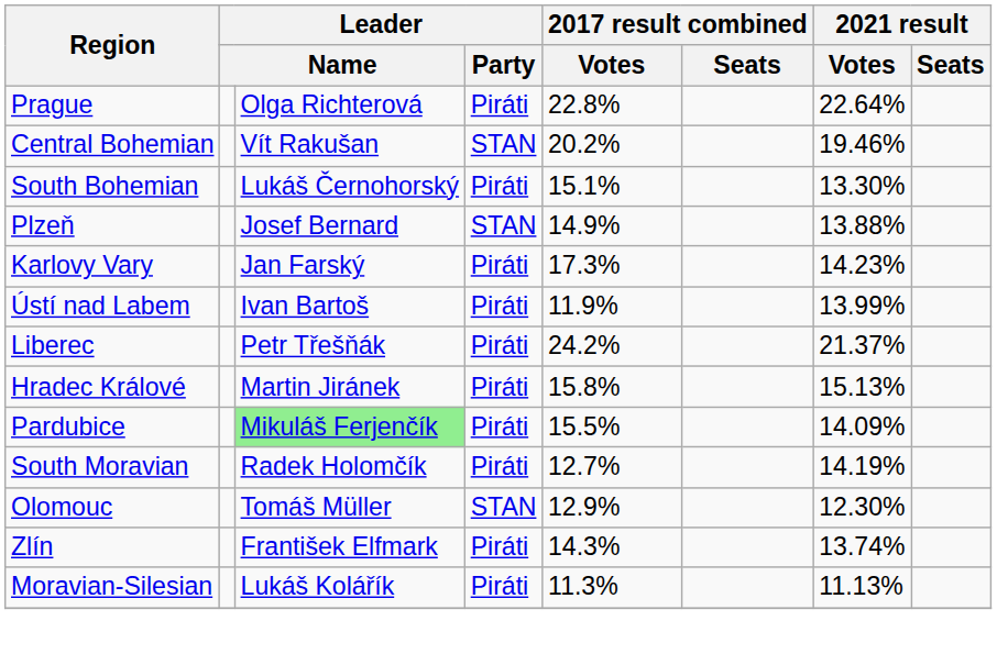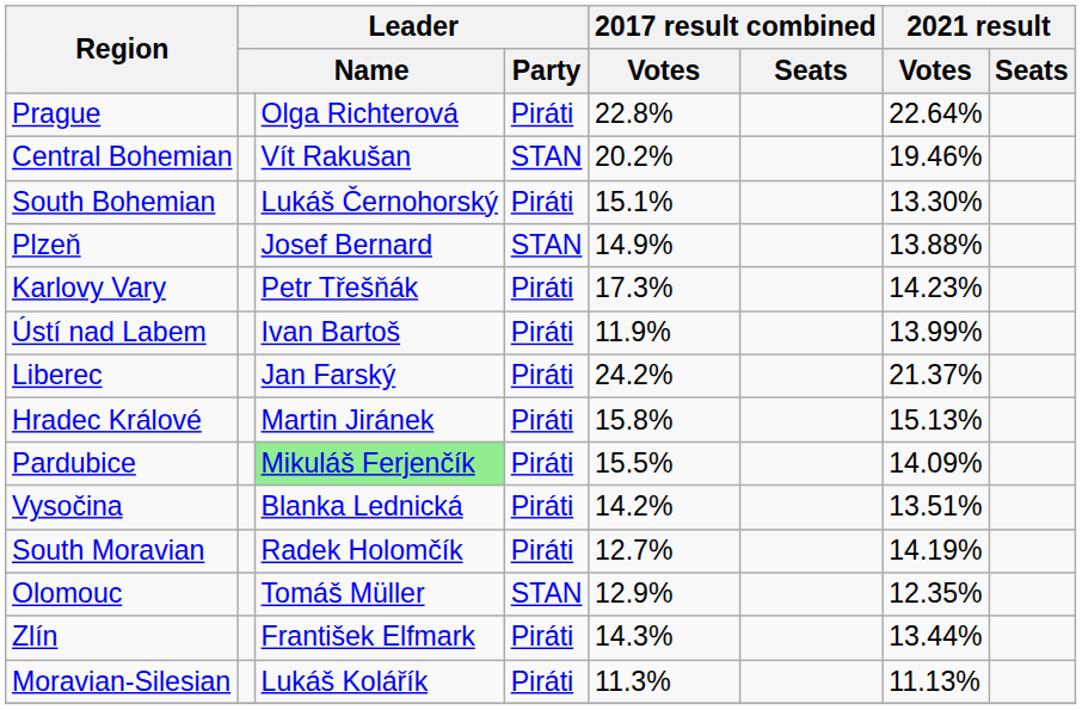Karlovy Vary | column 3: Jan Farský -> Petr Třešňák
Liberec | column 3: Petr Třešňák -> Jan Farský
+ row: Vysočina | Blanka Lednická | Piráti | 14.2% | 13.51%
Olomouc | 2021 result / Votes: 12.30% -> 12.35%
Zlín | 2021 result / Votes: 13.74% -> 13.44%
